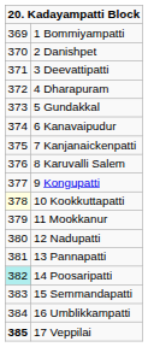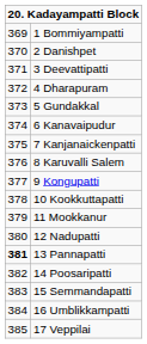10 Kookkuttapatti | column 1: lightyellow background -> no background
13 Pannapatti | column 1: normal -> bold
14 Poosaripatti | column 1: paleturquoise background -> no background
17 Veppilai | column 1: bold -> normal
